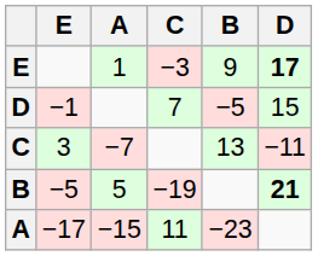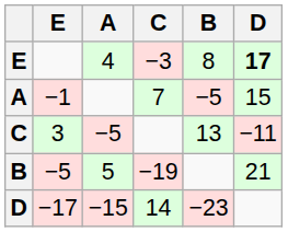row 2 | A: 1 -> 4
row 2 | B: 9 -> 8
row 3 | column 1: D -> A
row 4 | A: −7 -> −5
row 5 | D: bold -> normal
row 6 | column 1: A -> D
row 6 | C: 11 -> 14
